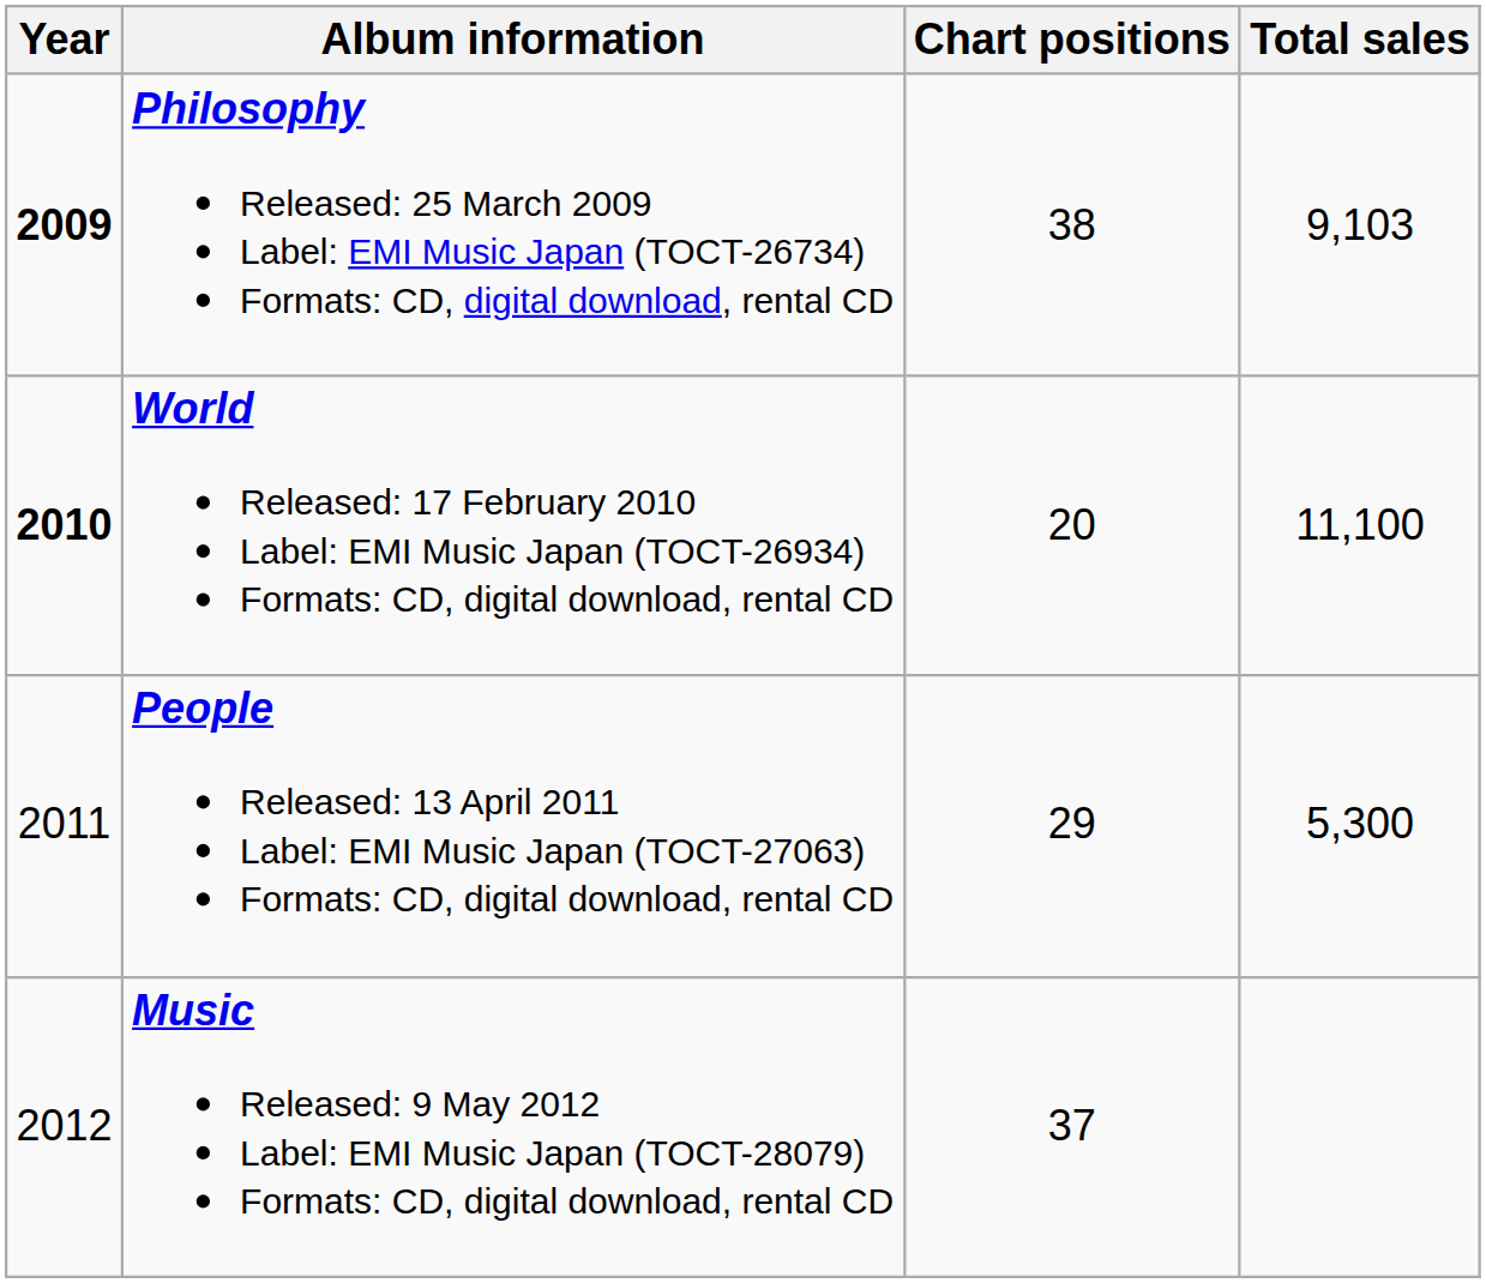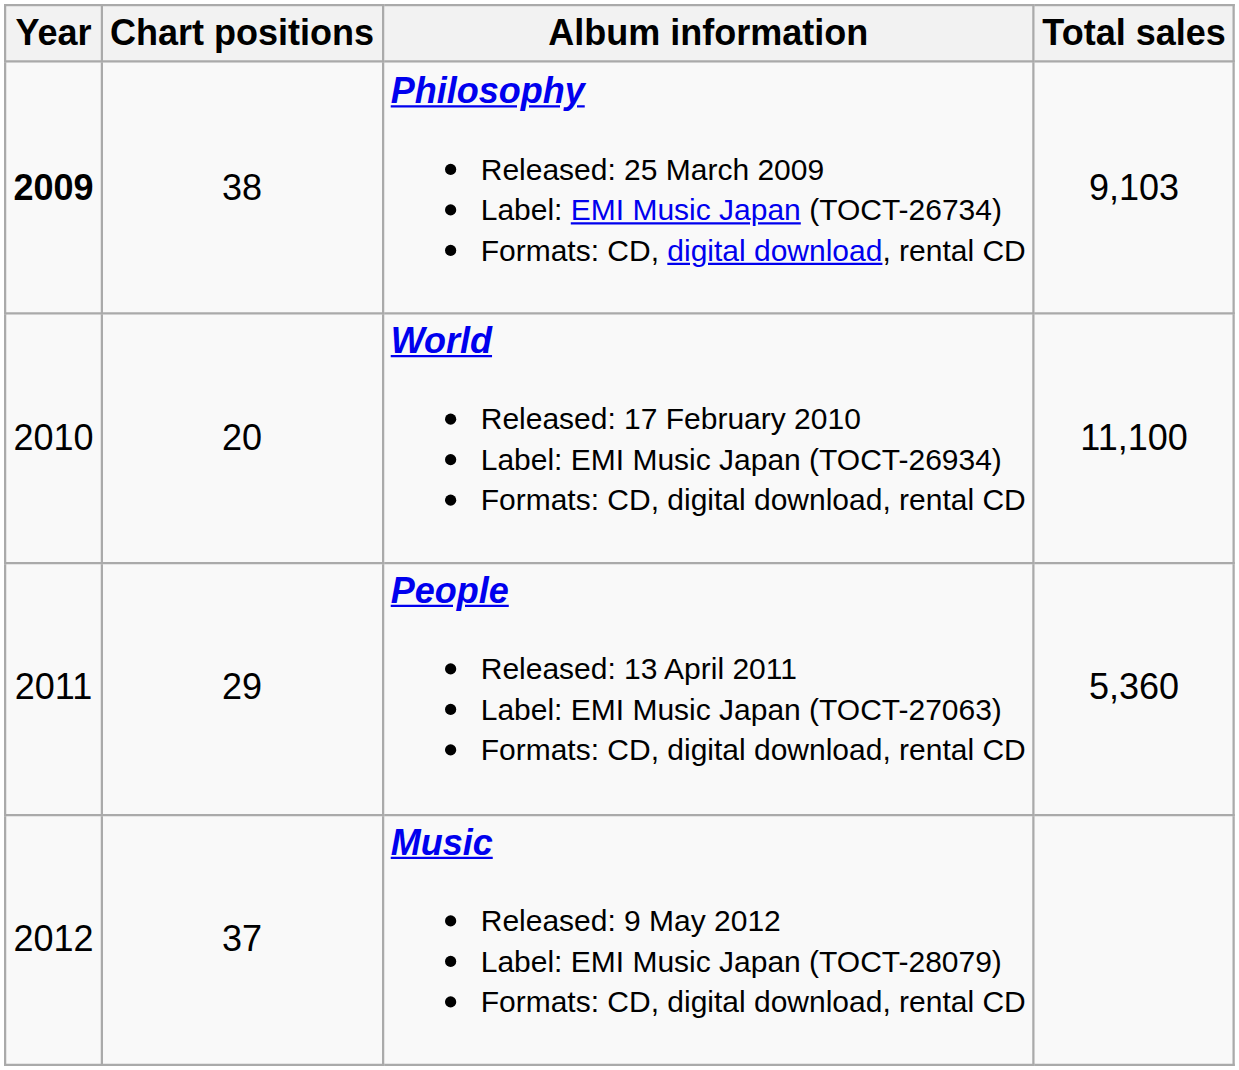columns swapped: Album information <-> Chart positions
row 3 | Year: bold -> normal
row 4 | Total sales: 5,300 -> 5,360
